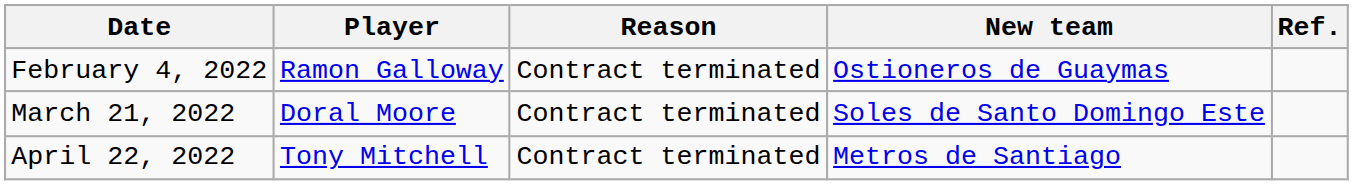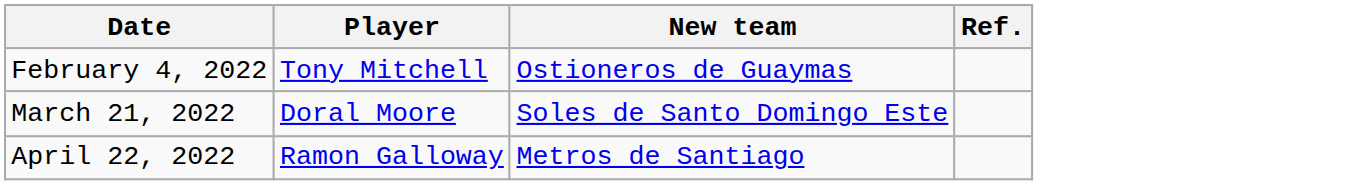- column: Reason | Contract terminated | Contract terminated | Contract terminated
February 4, 2022 | Player: Ramon Galloway -> Tony Mitchell
April 22, 2022 | Player: Tony Mitchell -> Ramon Galloway
